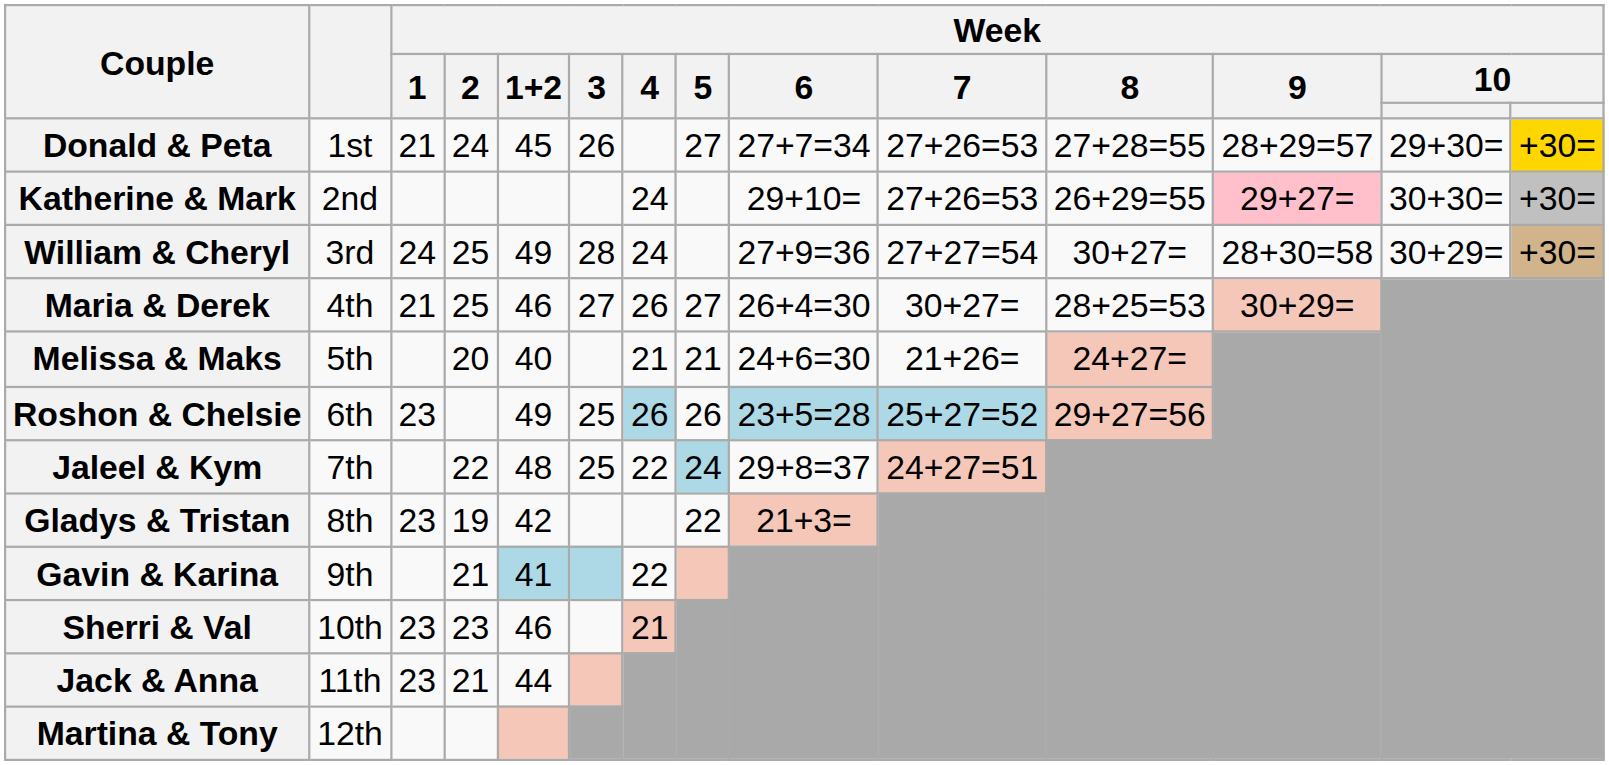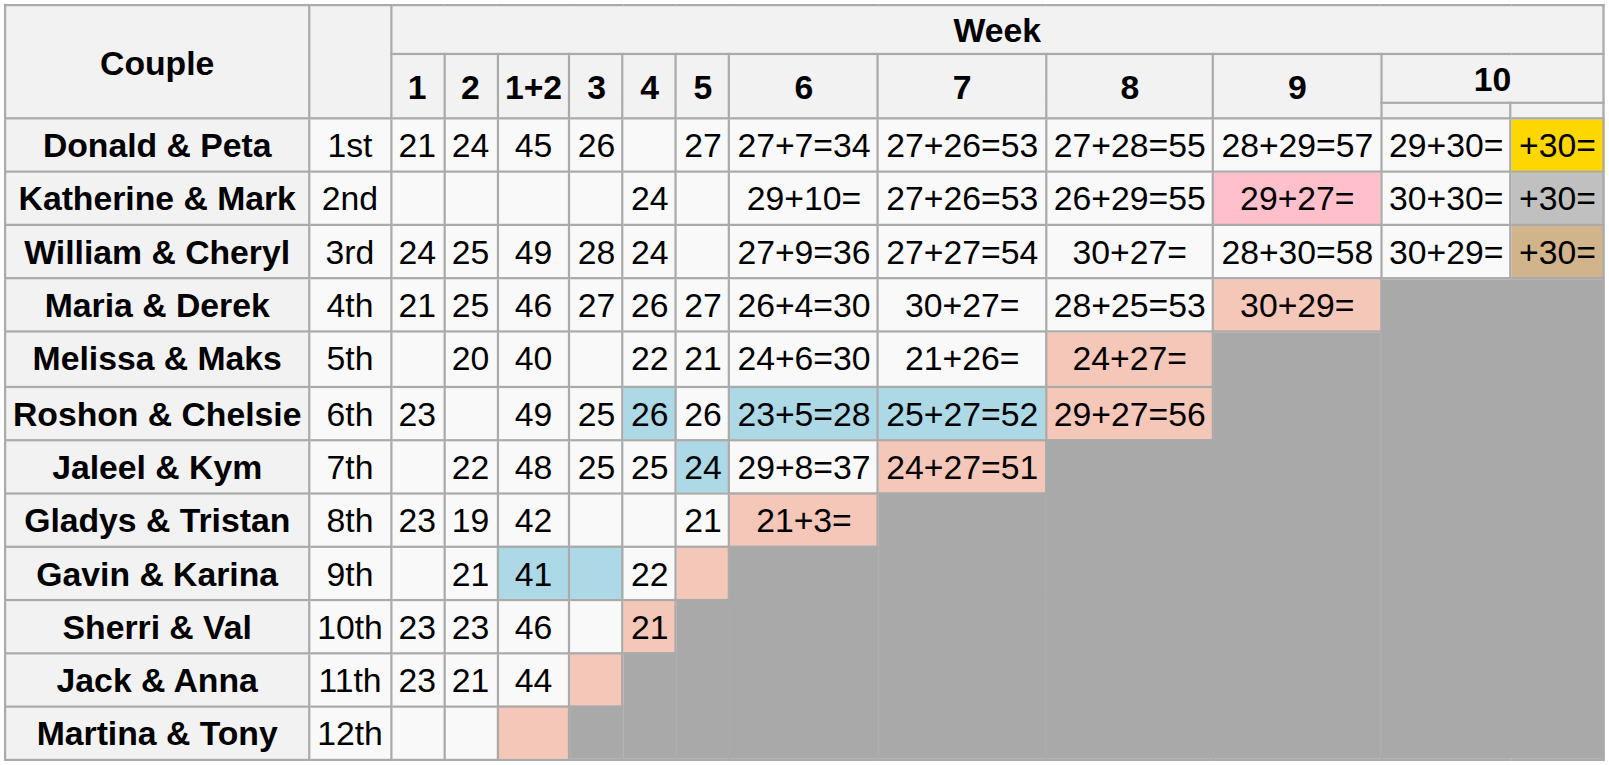Melissa & Maks | Week / 4: 21 -> 22
Jaleel & Kym | Week / 4: 22 -> 25
Gladys & Tristan | Week / 5: 22 -> 21
